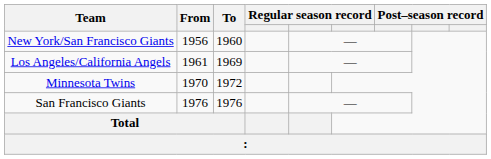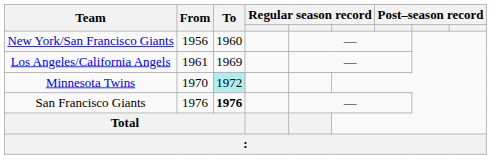Minnesota Twins | To: no background -> paleturquoise background
San Francisco Giants | To: normal -> bold
